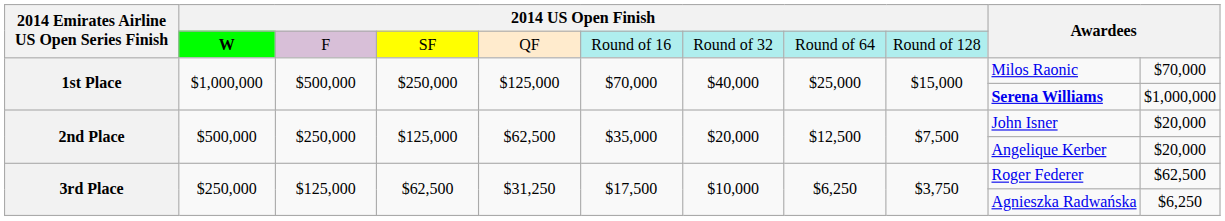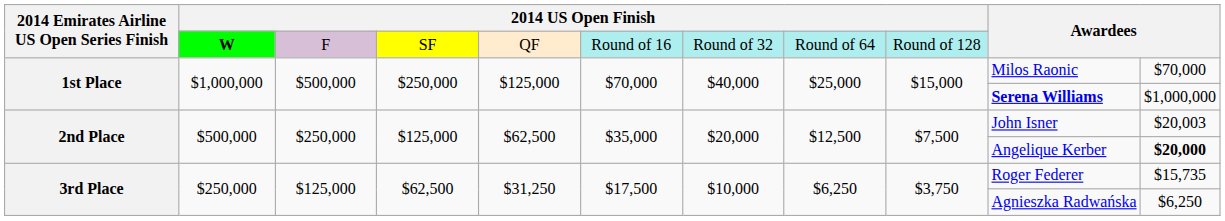row 5 | column 11: $20,000 -> $20,003
row 6 | column 11: normal -> bold
row 7 | column 11: $62,500 -> $15,735
